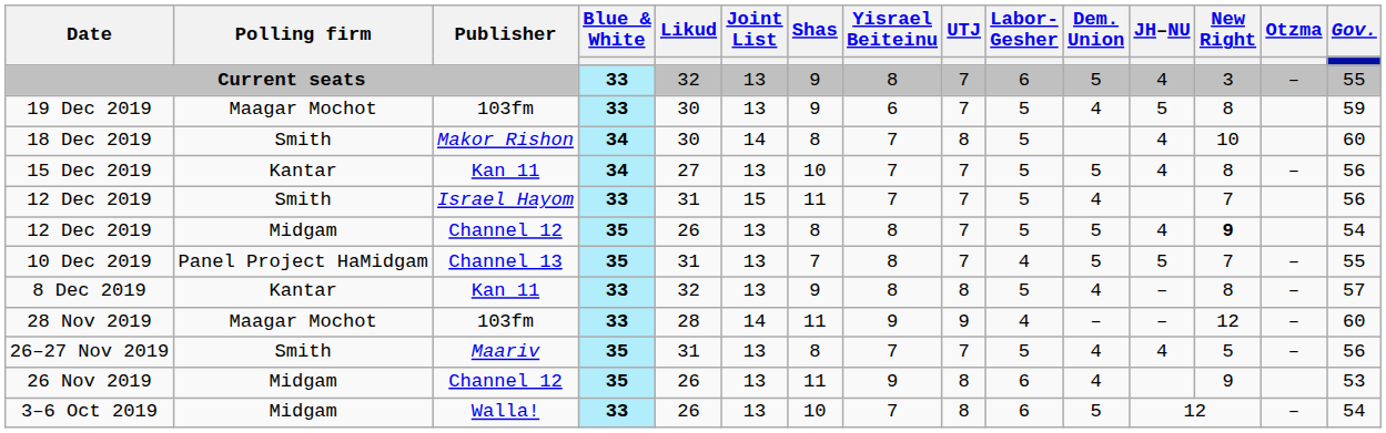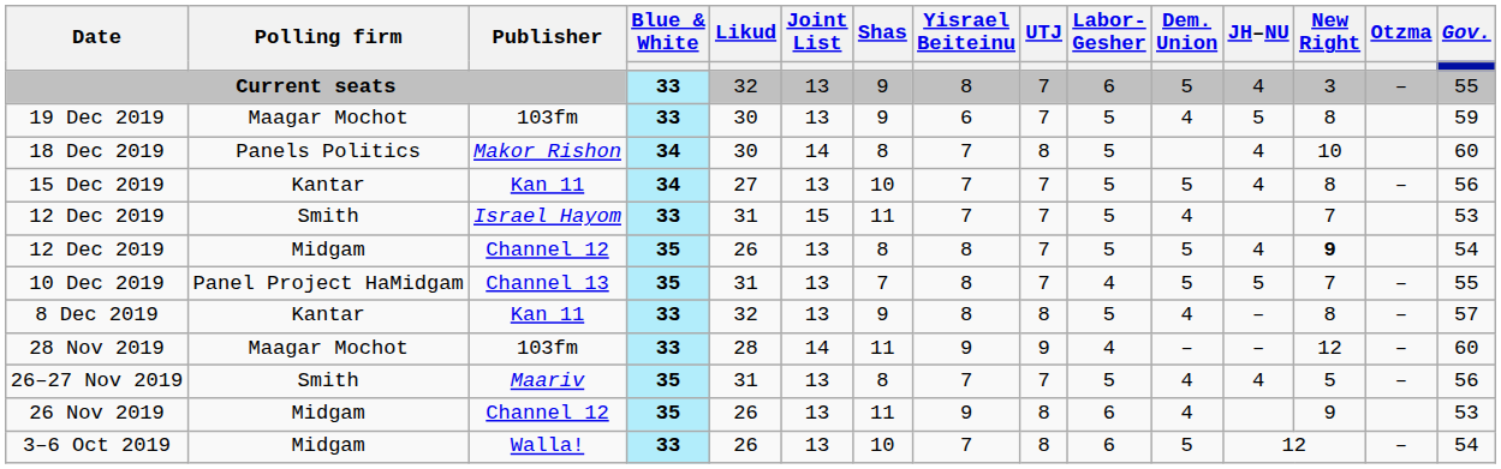18 Dec 2019 | Polling firm: Smith -> Panels Politics
12 Dec 2019 / Israel Hayom | Gov.: 56 -> 53
